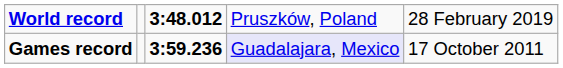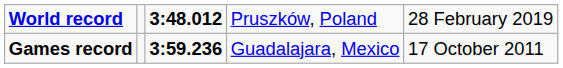Games record | column 4: lavender background -> no background
